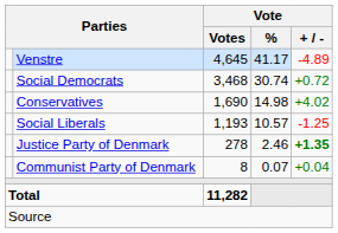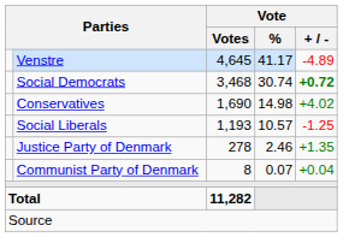Social Democrats | Vote / + / -: normal -> bold
Justice Party of Denmark | Vote / + / -: bold -> normal
